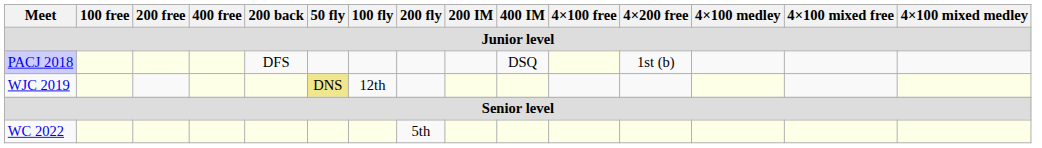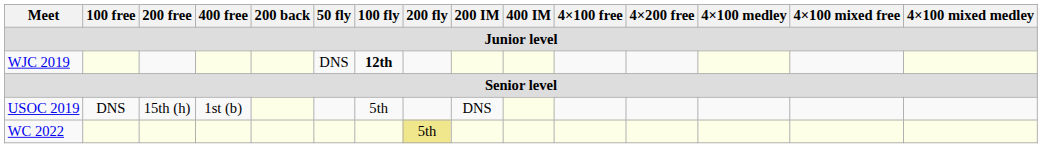- row: PACJ 2018 | DFS | DSQ | 1st (b)
WJC 2019 | 50 fly: khaki background -> no background
WJC 2019 | 100 fly: normal -> bold
+ row: USOC 2019 | DNS | 15th (h) | 1st (b) | 5th | DNS
WC 2022 | 200 fly: no background -> khaki background
